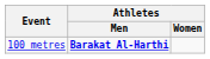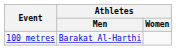100 metres | Athletes / Men: bold -> normal
